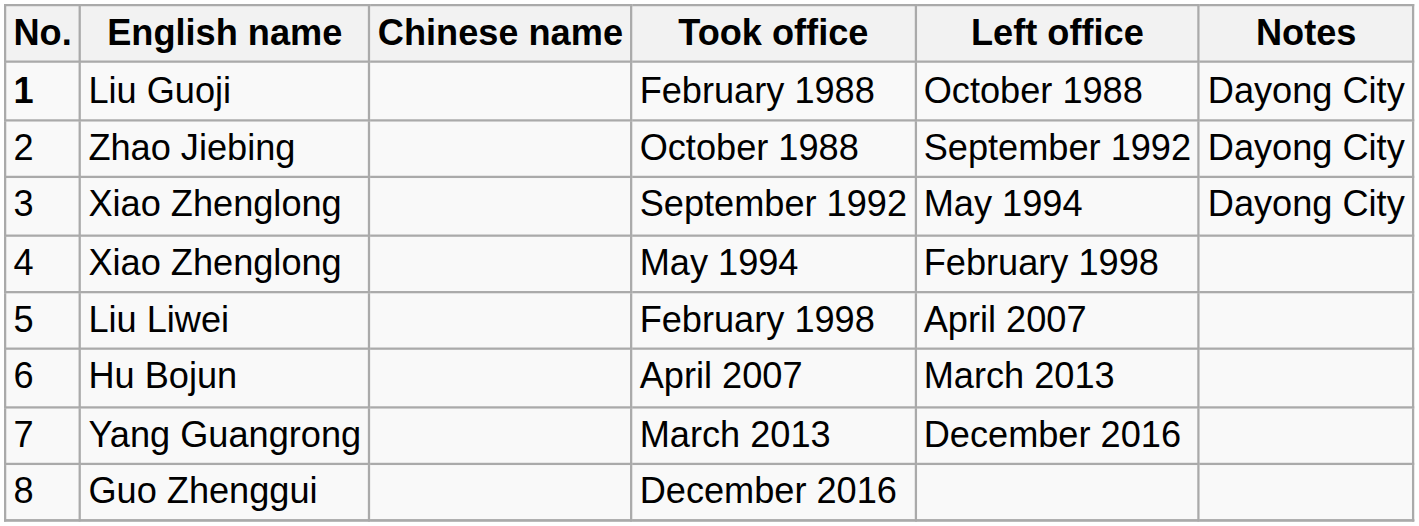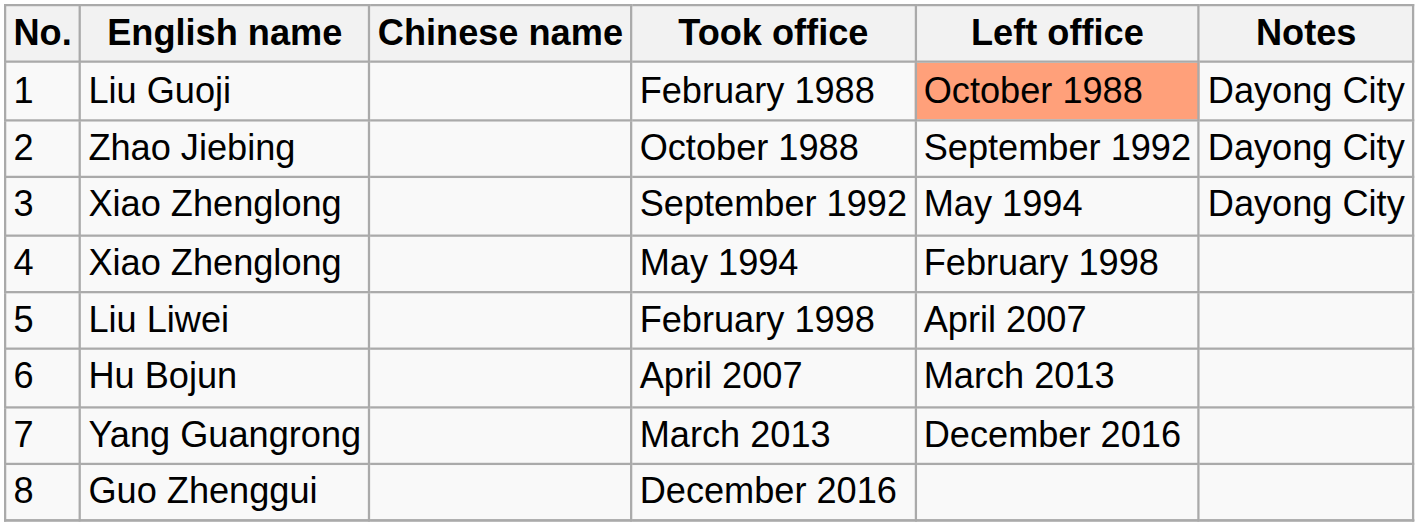February 1988 | No.: bold -> normal
February 1988 | Left office: no background -> lightsalmon background
